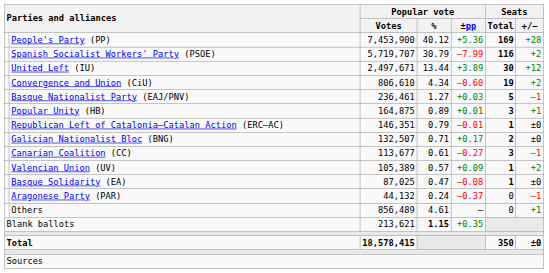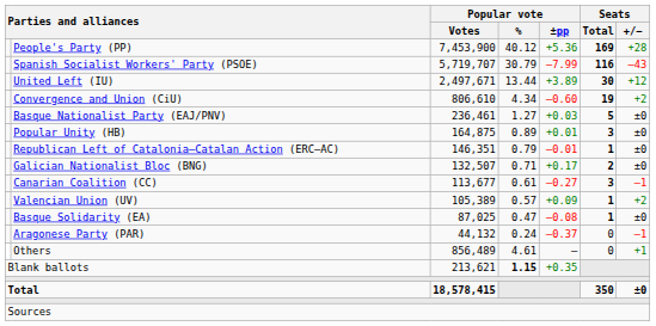Spanish Socialist Workers' Party (PSOE) | Seats / +/−: +2 -> –43
Basque Nationalist Party (EAJ/PNV) | Seats / +/−: –1 -> ±0
Popular Unity (HB) | Seats / +/−: +1 -> ±0
